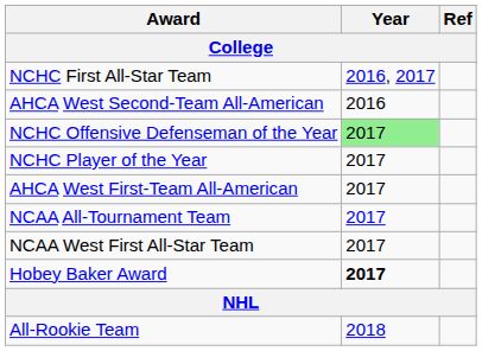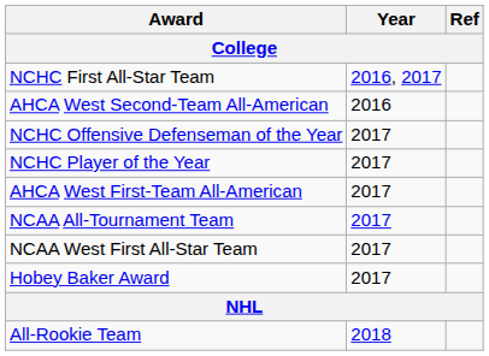NCHC Offensive Defenseman of the Year | Year: lightgreen background -> no background
Hobey Baker Award | Year: bold -> normal
